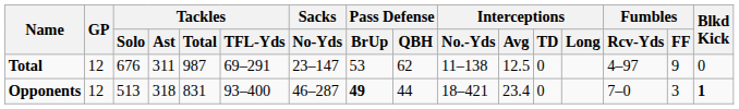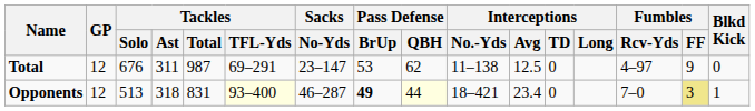Opponents | Tackles / TFL-Yds: no background -> lightyellow background
Opponents | Pass Defense / QBH: no background -> lightyellow background
Opponents | Fumbles / FF: no background -> khaki background
Opponents | Blkd Kick: bold -> normal
